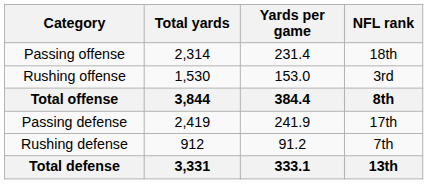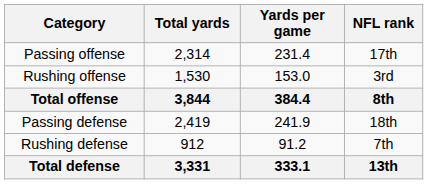Passing offense | NFL rank: 18th -> 17th
Passing defense | NFL rank: 17th -> 18th
